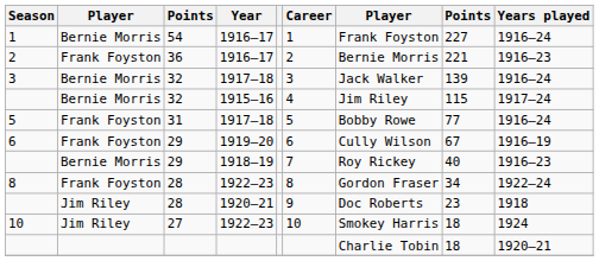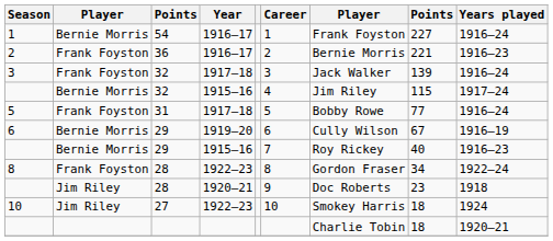row 4 | column 2: Bernie Morris -> Frank Foyston
row 7 | column 2: Frank Foyston -> Bernie Morris
row 8 | Year: 1918–19 -> 1915–16
